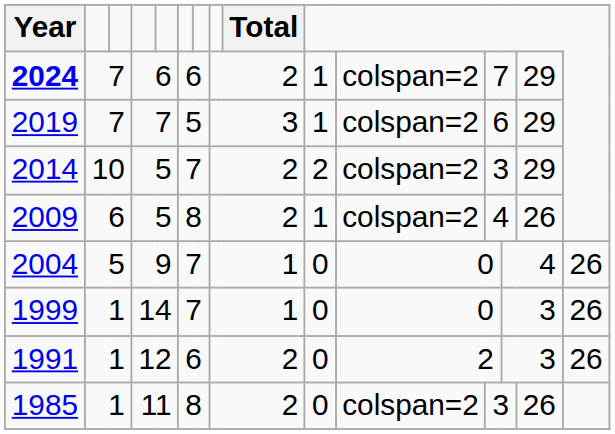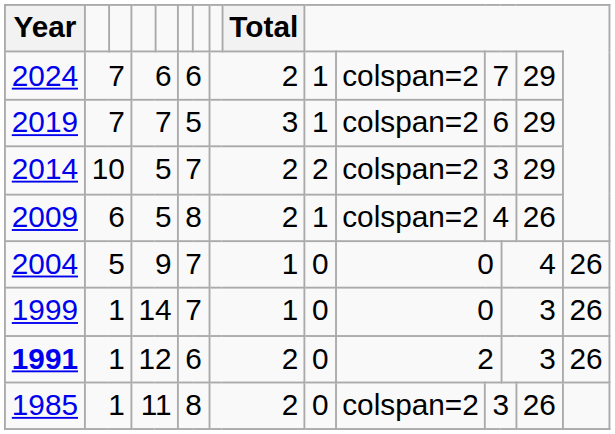2024 | Year: bold -> normal
1991 | Year: normal -> bold
